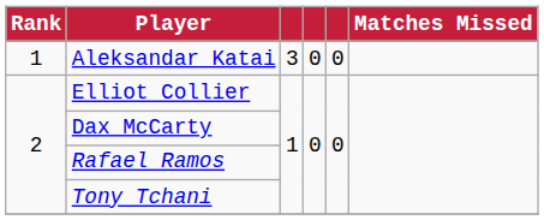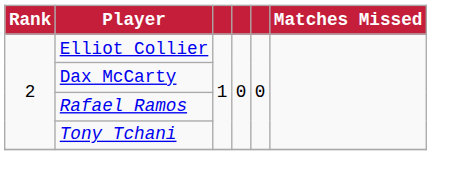- row: 1 | Aleksandar Katai | 3 | 0 | 0
